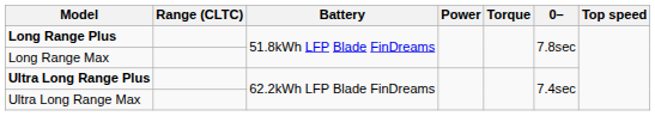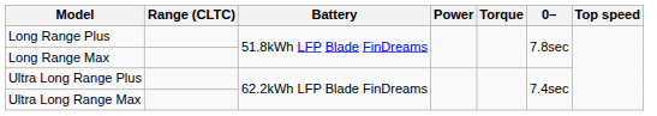Long Range Plus | Model: bold -> normal
Ultra Long Range Plus | Model: bold -> normal
